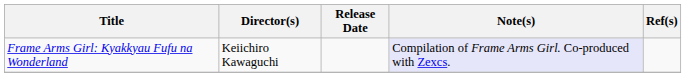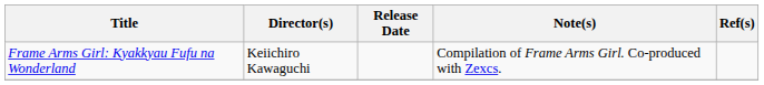Frame Arms Girl: Kyakkyau Fufu na Wonderland | Note(s): lavender background -> no background
